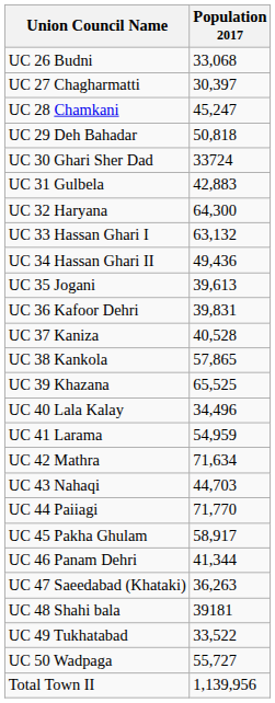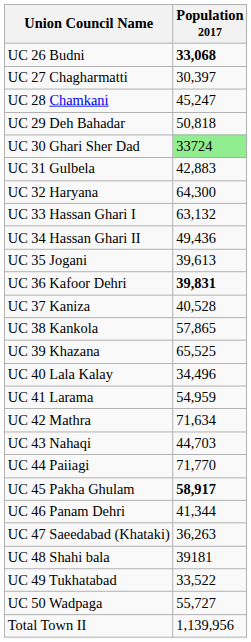UC 26 Budni | Population 2017: normal -> bold
UC 30 Ghari Sher Dad | Population 2017: no background -> lightgreen background
UC 36 Kafoor Dehri | Population 2017: normal -> bold
UC 45 Pakha Ghulam | Population 2017: normal -> bold
